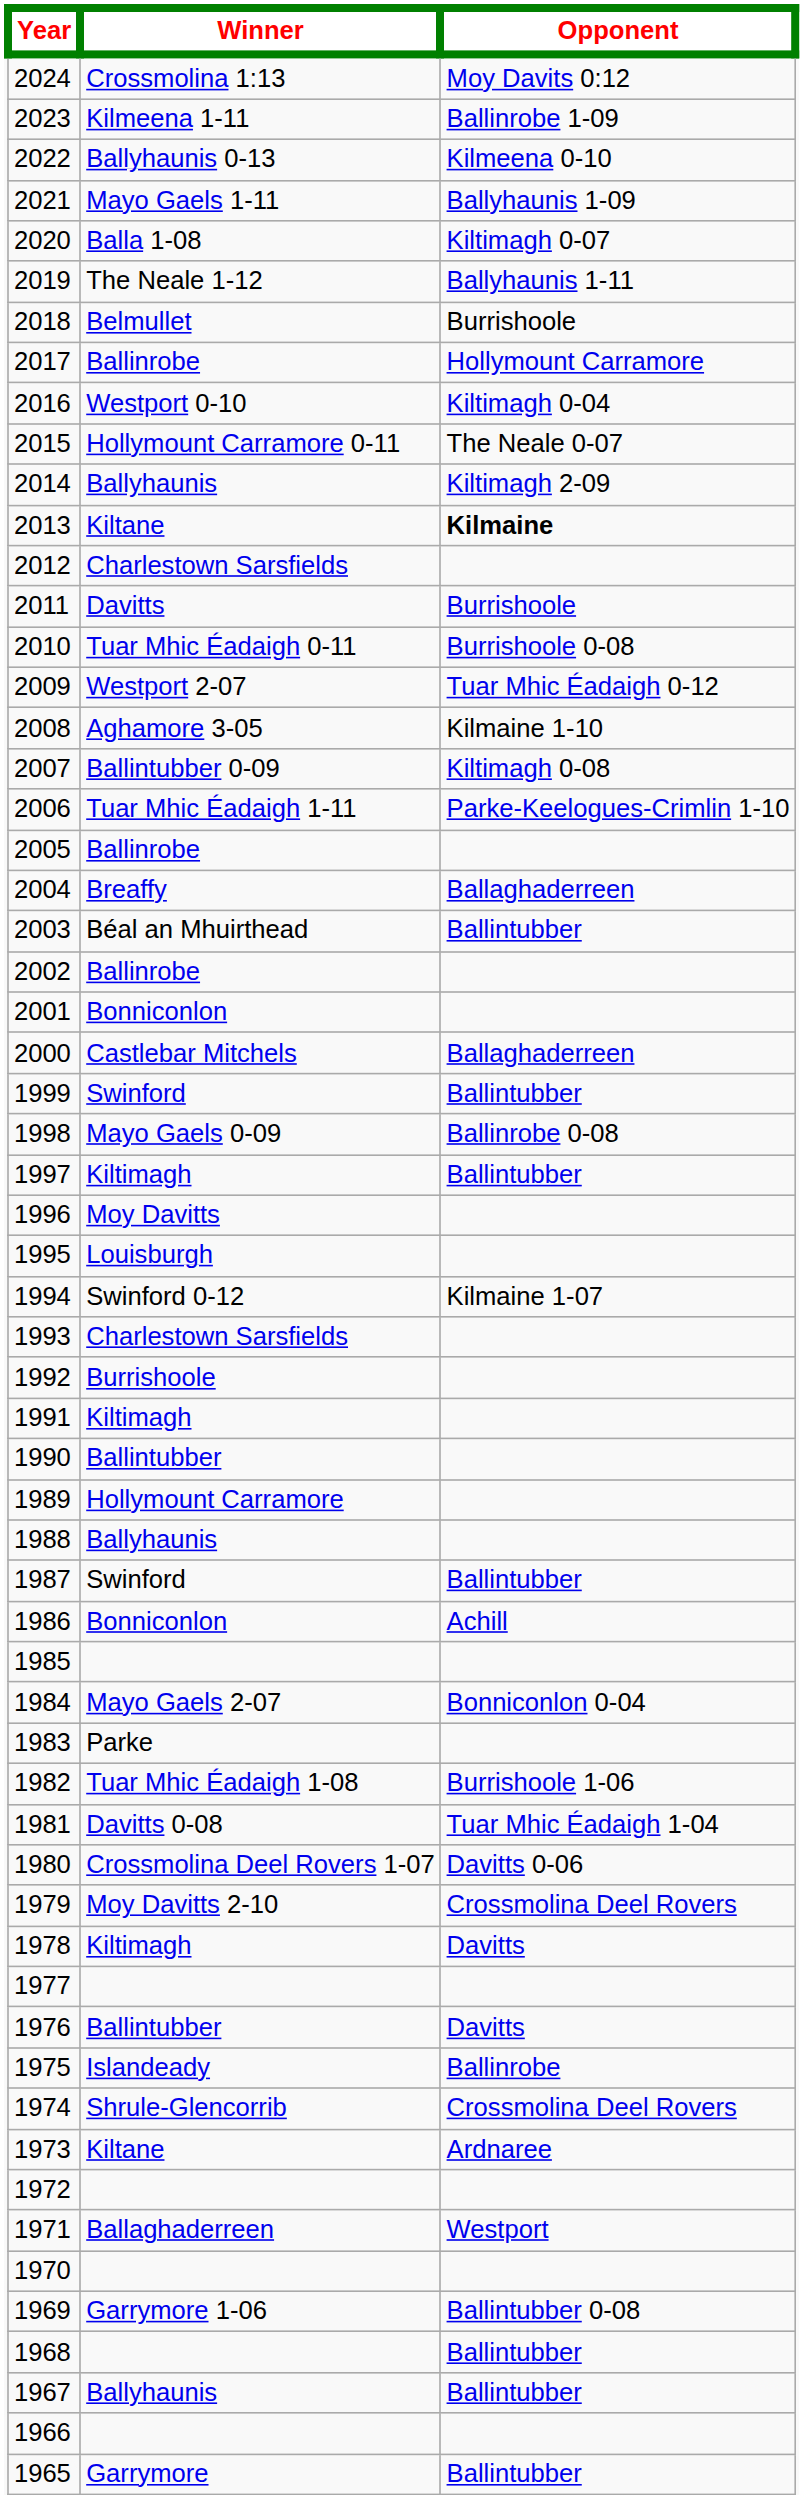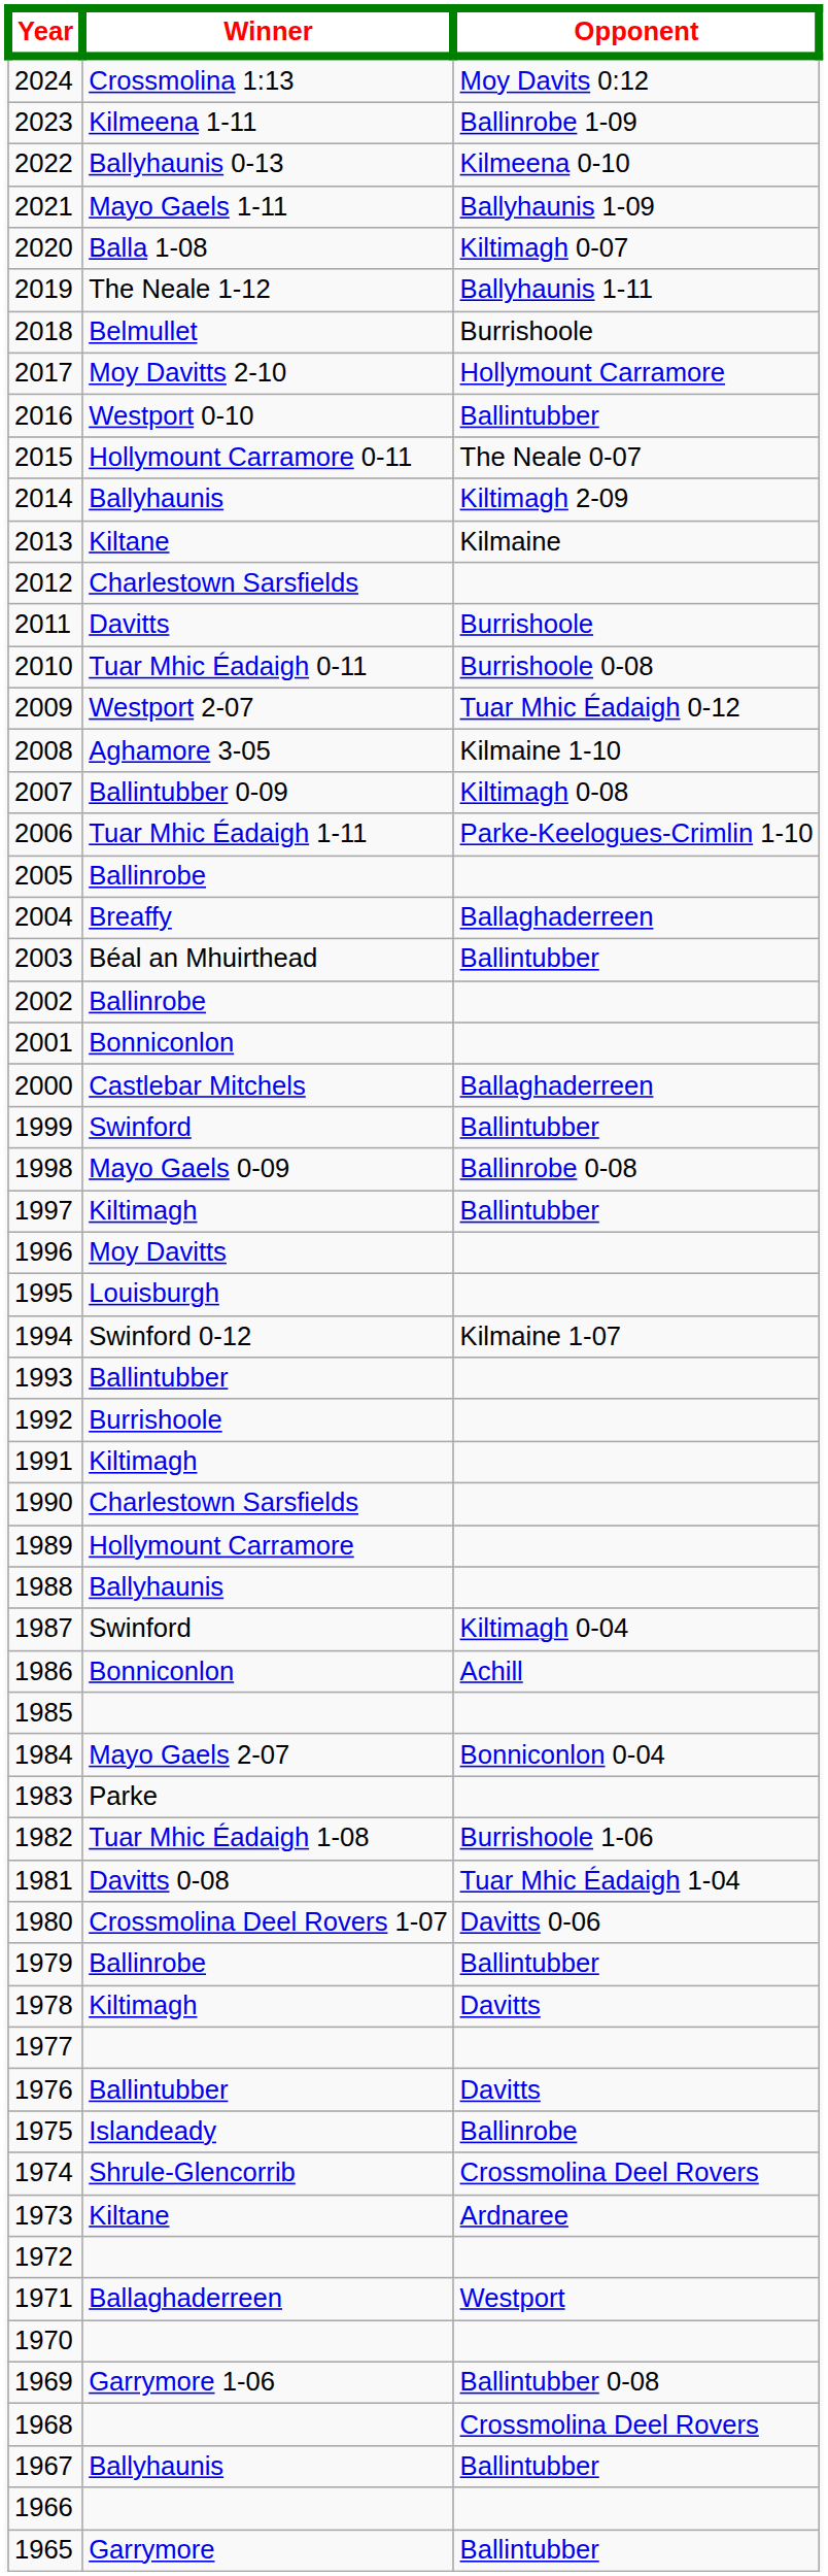2017 | Winner: Ballinrobe -> Moy Davitts 2-10
2016 | Opponent: Kiltimagh 0-04 -> Ballintubber
2013 | Opponent: bold -> normal
1993 | Winner: Charlestown Sarsfields -> Ballintubber
1990 | Winner: Ballintubber -> Charlestown Sarsfields
1987 | Opponent: Ballintubber -> Kiltimagh 0-04
1979 | Winner: Moy Davitts 2-10 -> Ballinrobe
1979 | Opponent: Crossmolina Deel Rovers -> Ballintubber
1968 | Opponent: Ballintubber -> Crossmolina Deel Rovers
